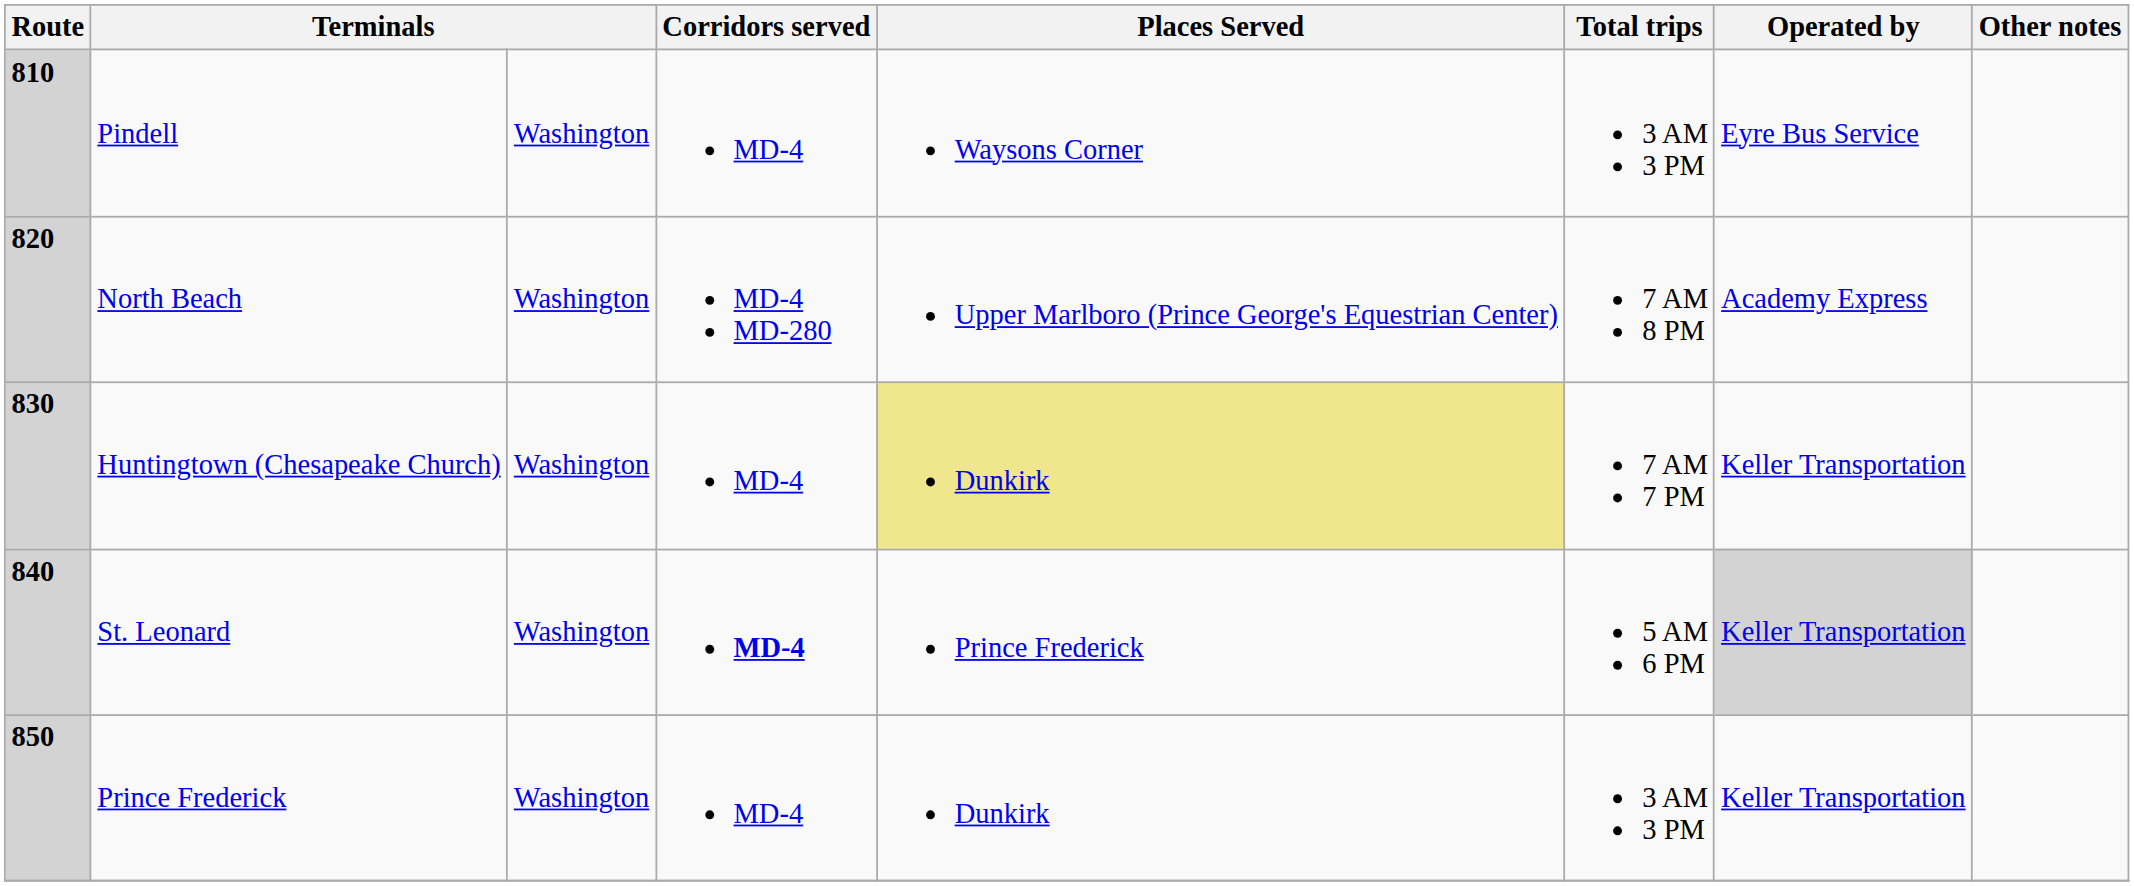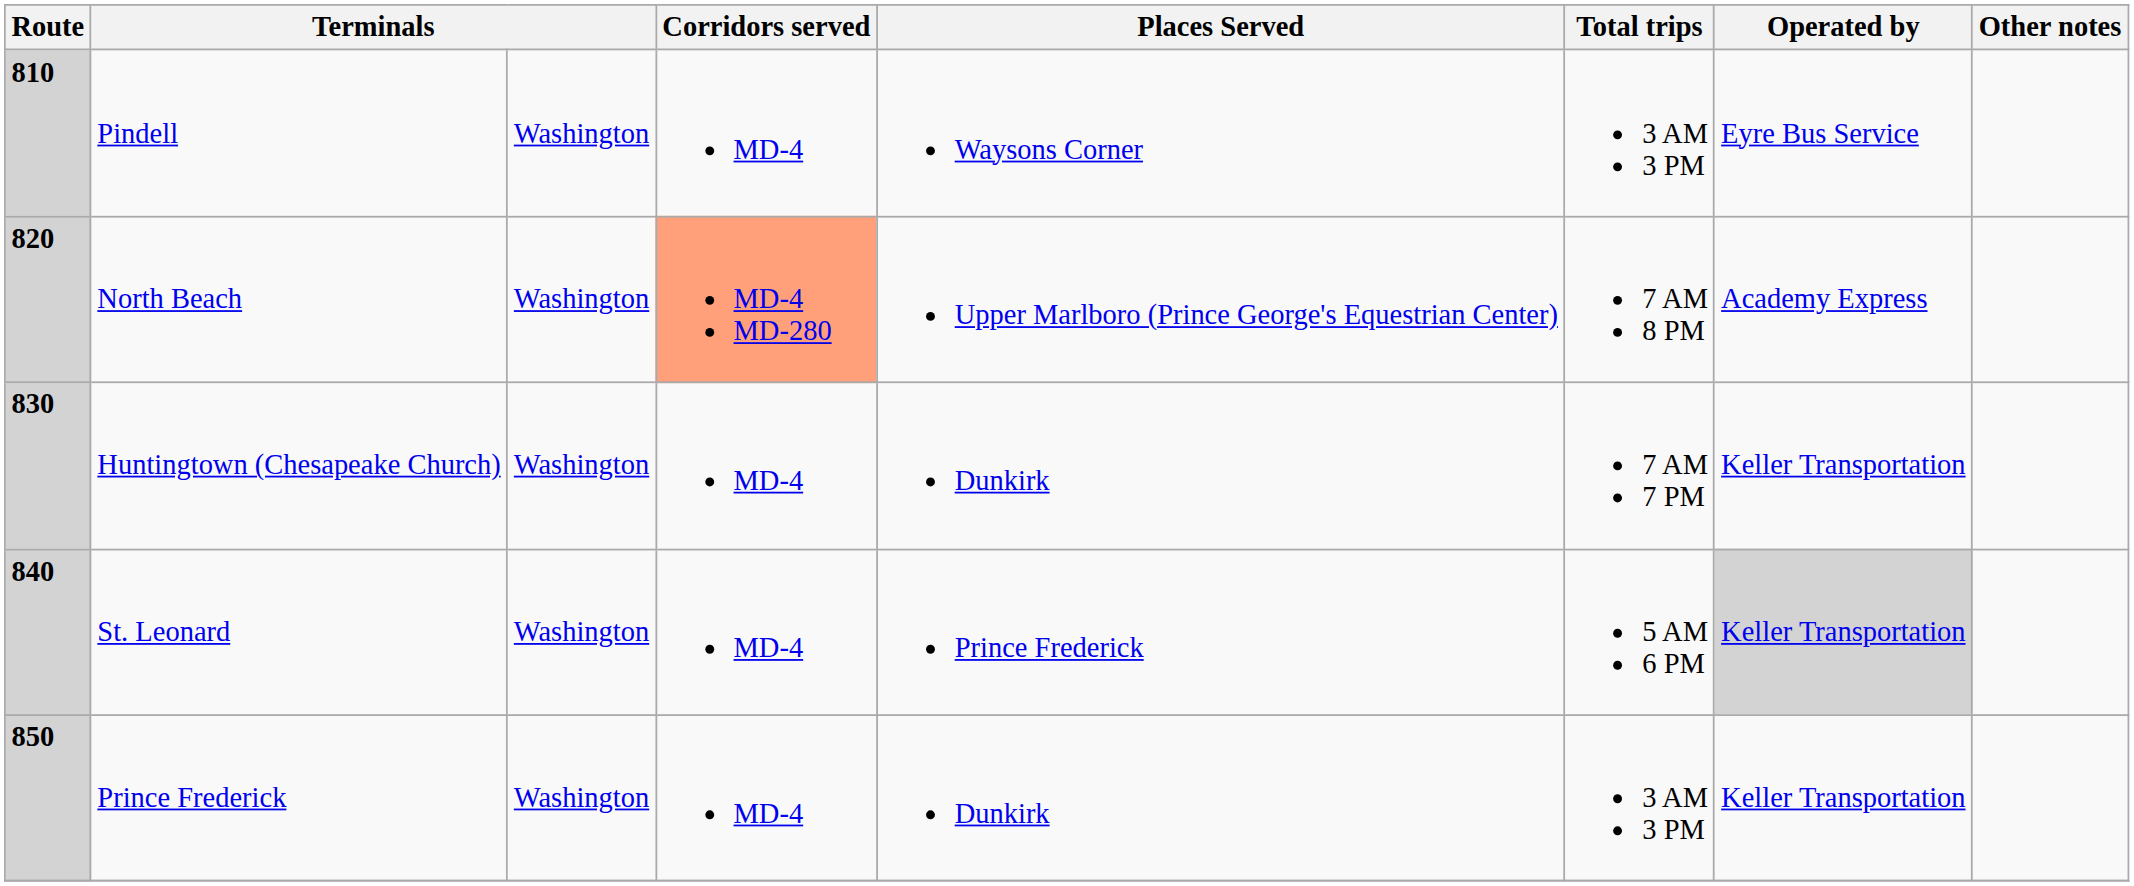North Beach | Corridors served: no background -> lightsalmon background
Huntingtown (Chesapeake Church) | Places Served: khaki background -> no background
St. Leonard | Corridors served: bold -> normal
